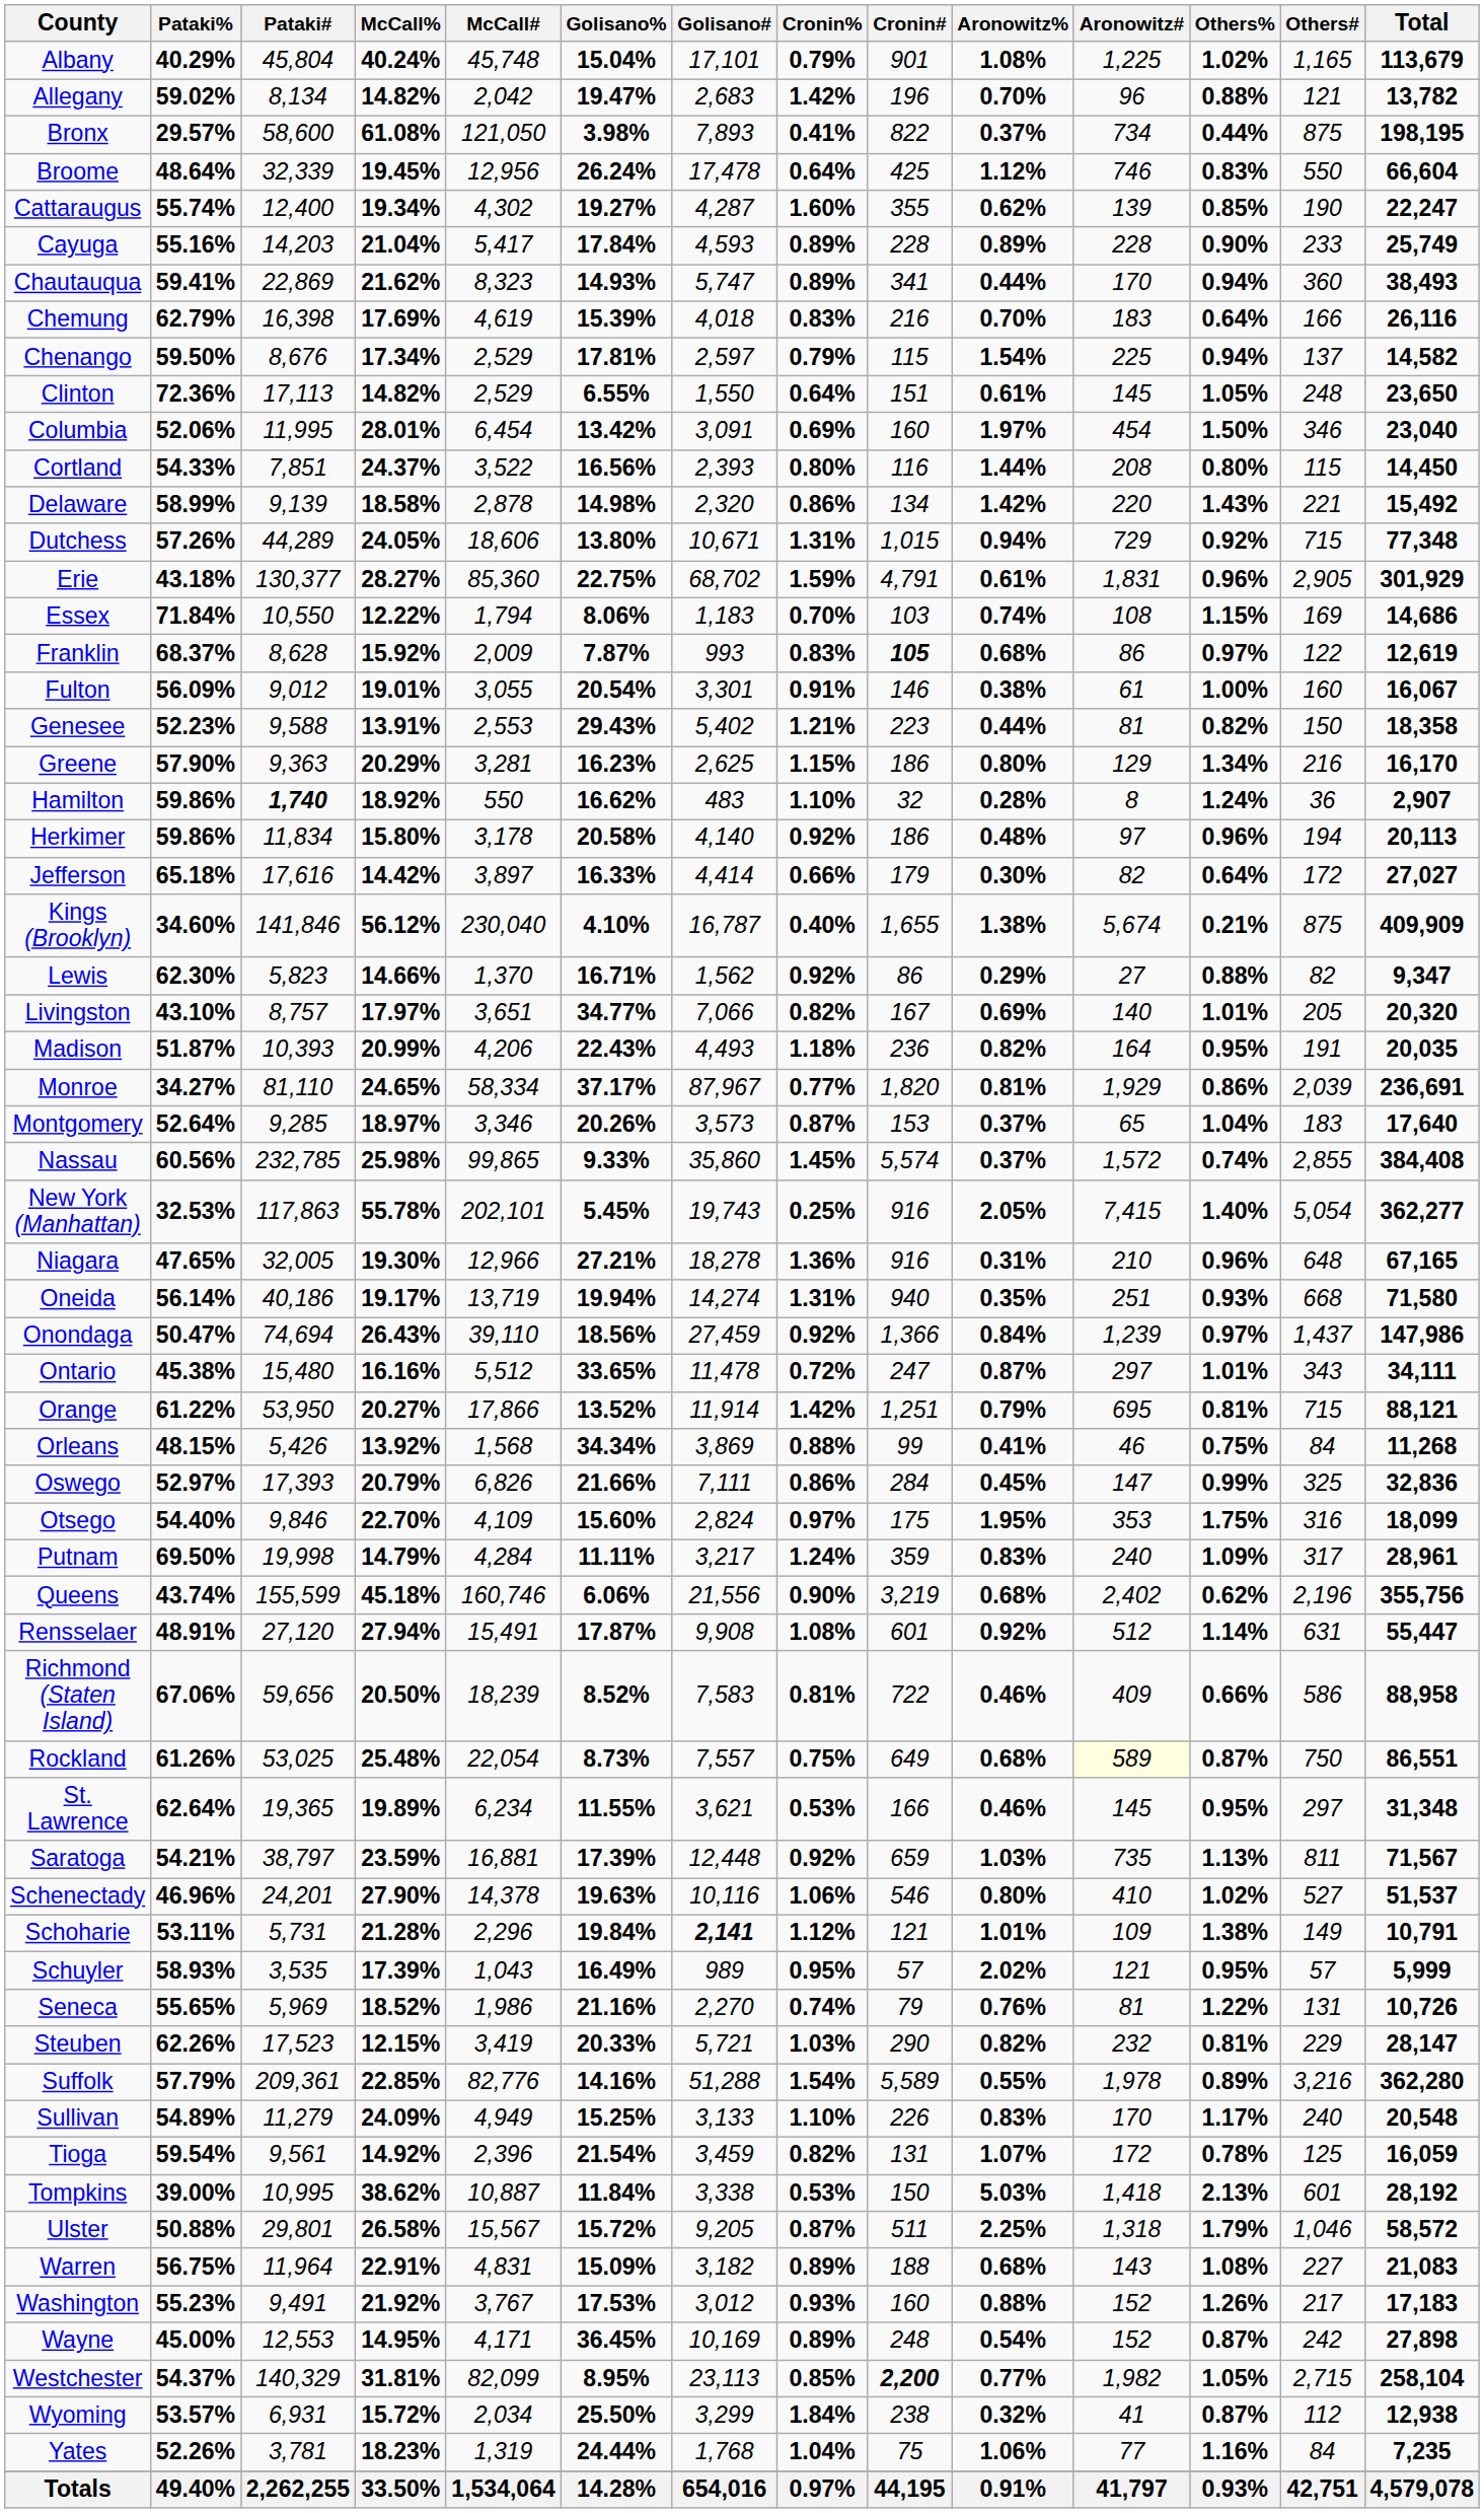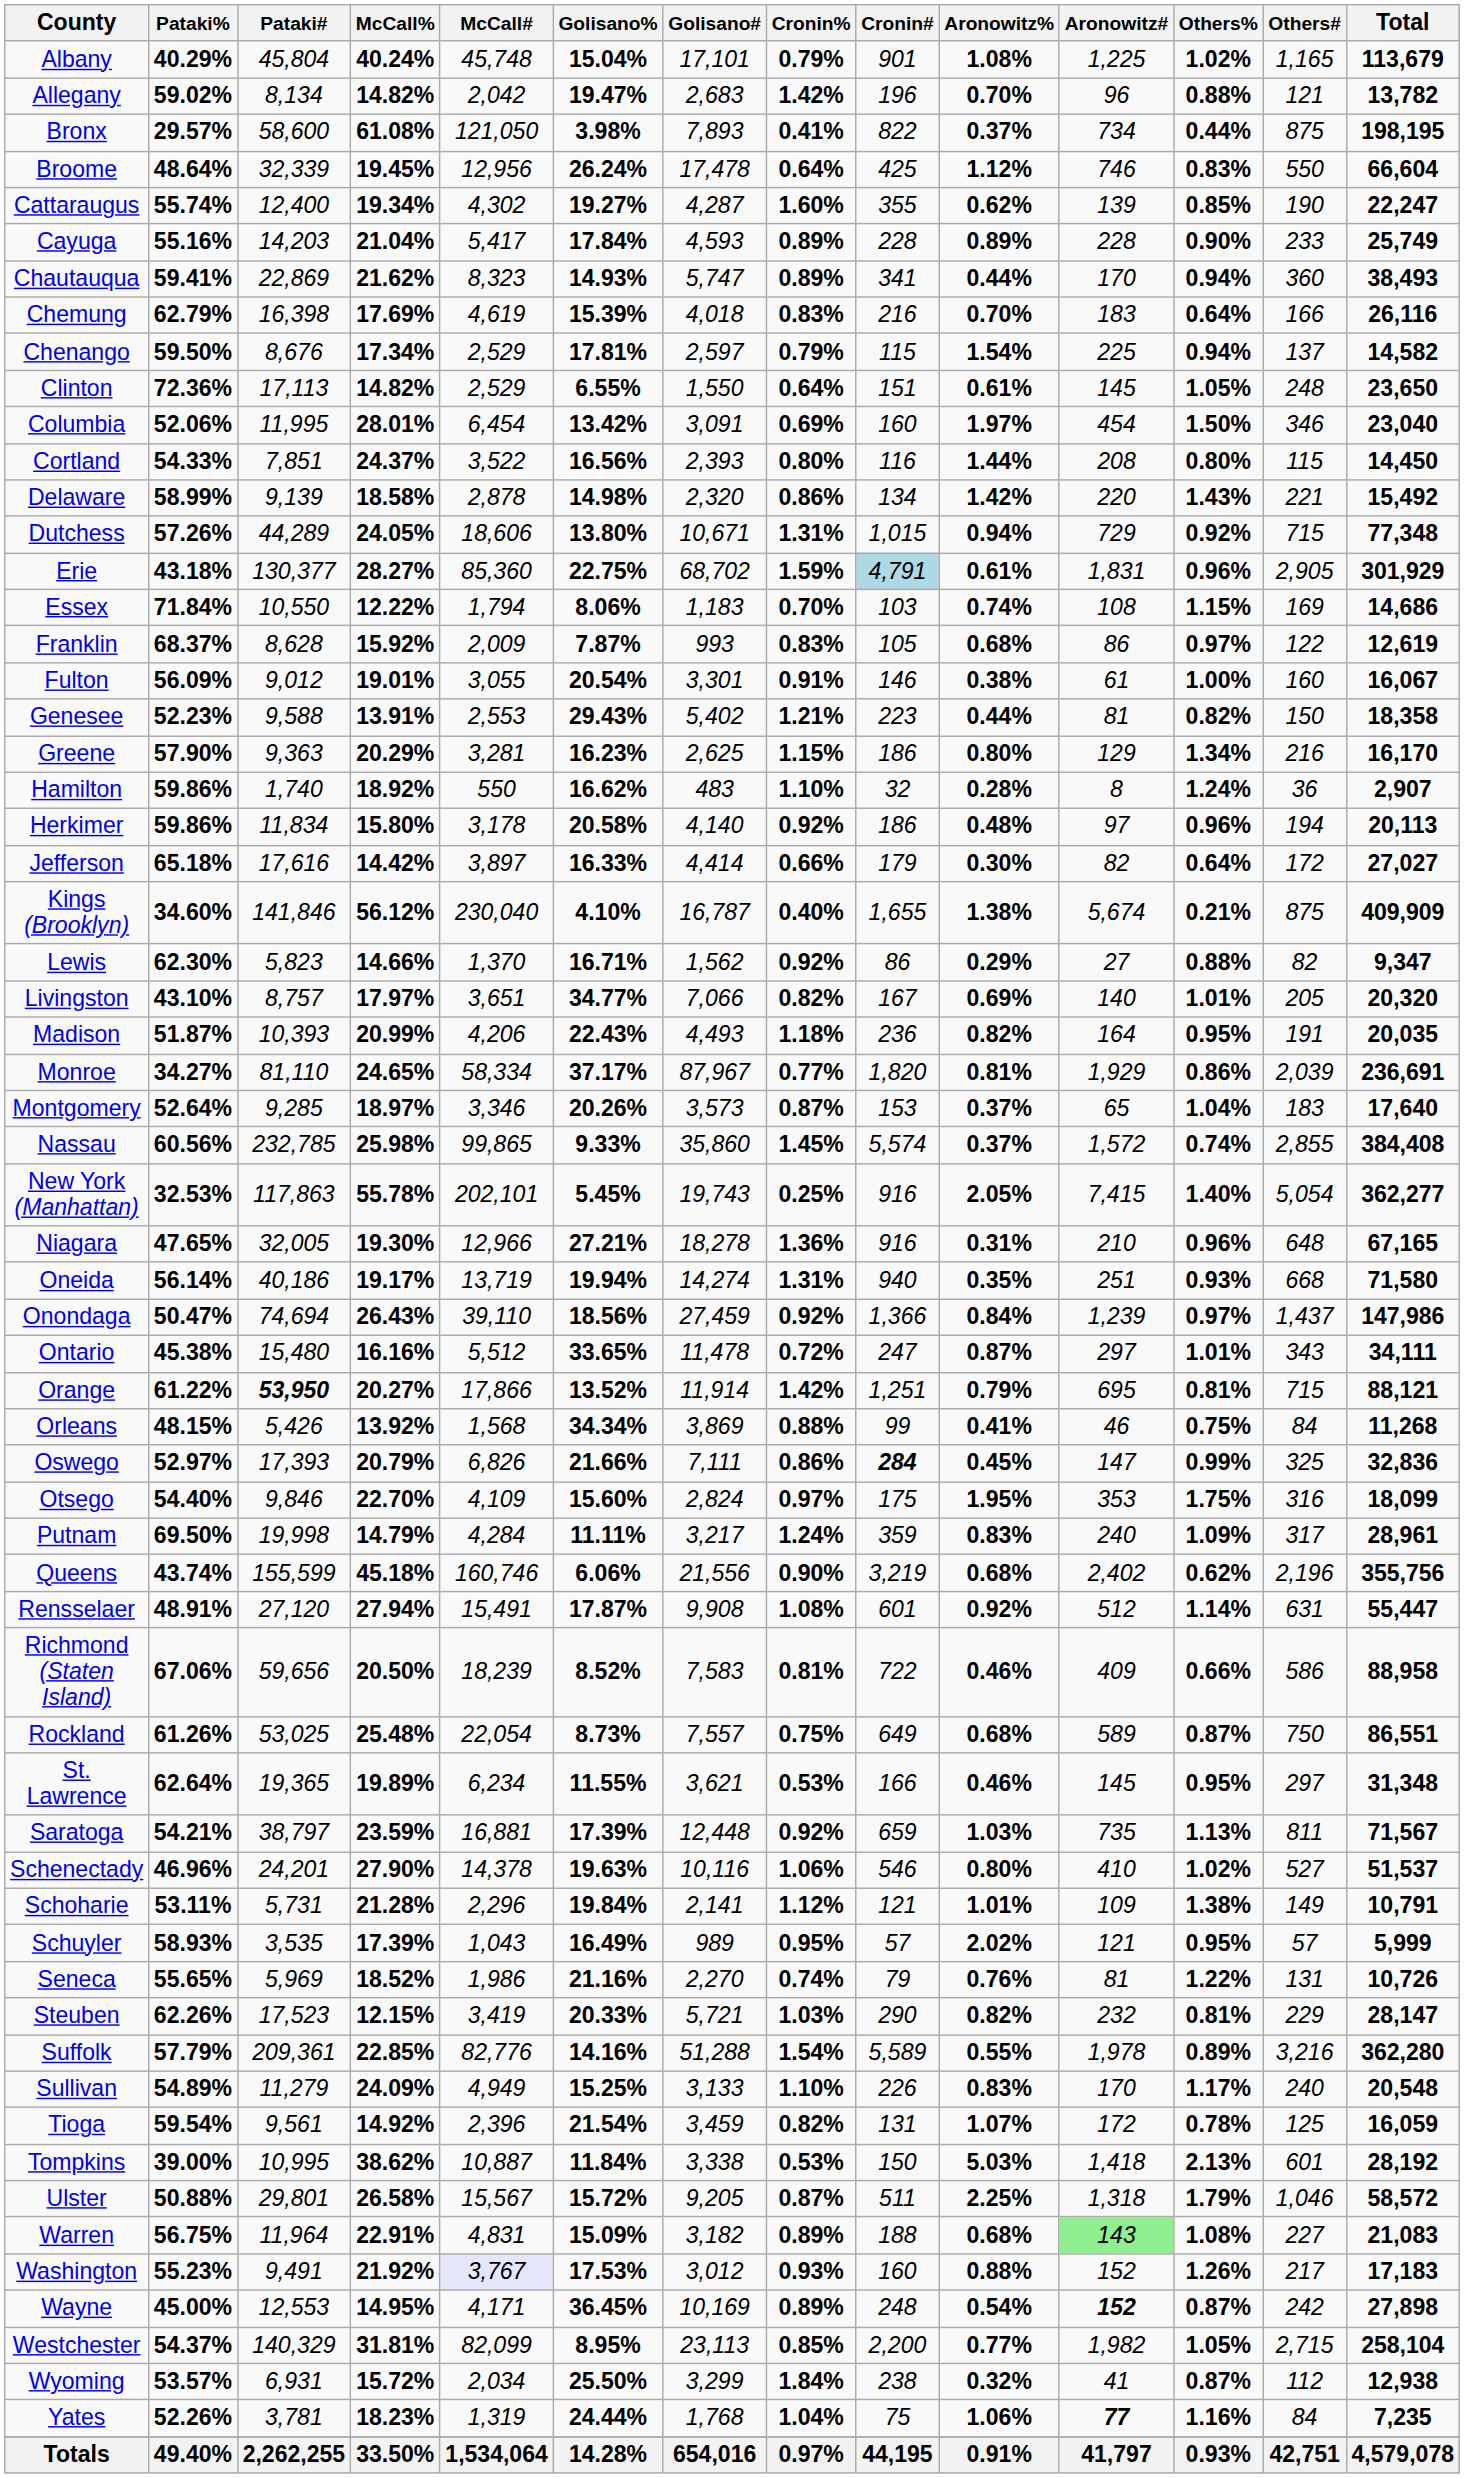Erie | Cronin#: no background -> lightblue background
Franklin | Cronin#: bold -> normal
Hamilton | Pataki#: bold -> normal
Orange | Pataki#: normal -> bold
Oswego | Cronin#: normal -> bold
Rockland | Aronowitz#: lightyellow background -> no background
Schoharie | Golisano#: bold -> normal
Warren | Aronowitz#: no background -> lightgreen background
Washington | McCall#: no background -> lavender background
Wayne | Aronowitz#: normal -> bold
Westchester | Cronin#: bold -> normal
Yates | Aronowitz#: normal -> bold
